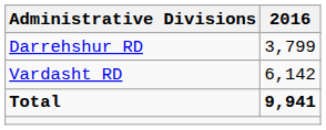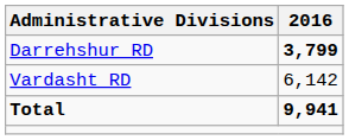Darrehshur RD | 2016: normal -> bold
